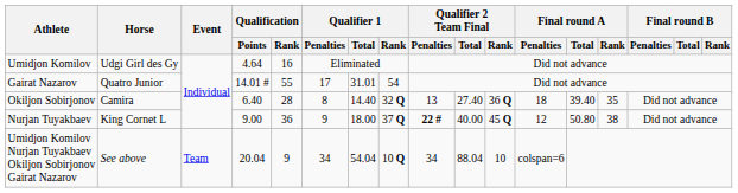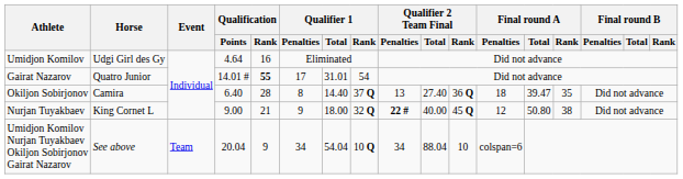Gairat Nazarov | Qualification / Rank: normal -> bold
Okiljon Sobirjonov | Qualifier 1 / Rank: 32 Q -> 37 Q
Okiljon Sobirjonov | Final round A / Total: 39.40 -> 39.47
Nurjan Tuyakbaev | Qualification / Rank: 36 -> 21
Nurjan Tuyakbaev | Qualifier 1 / Rank: 37 Q -> 32 Q
